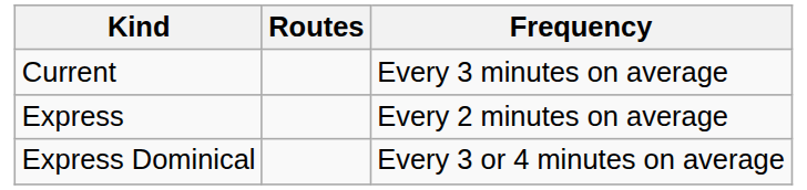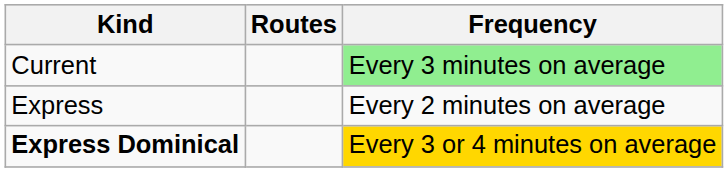row 2 | Frequency: no background -> lightgreen background
row 4 | Kind: normal -> bold
row 4 | Frequency: no background -> gold background
